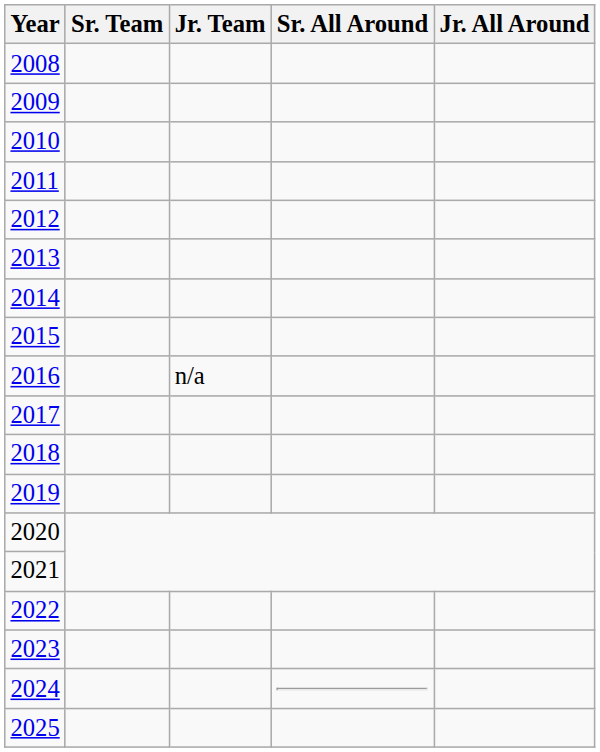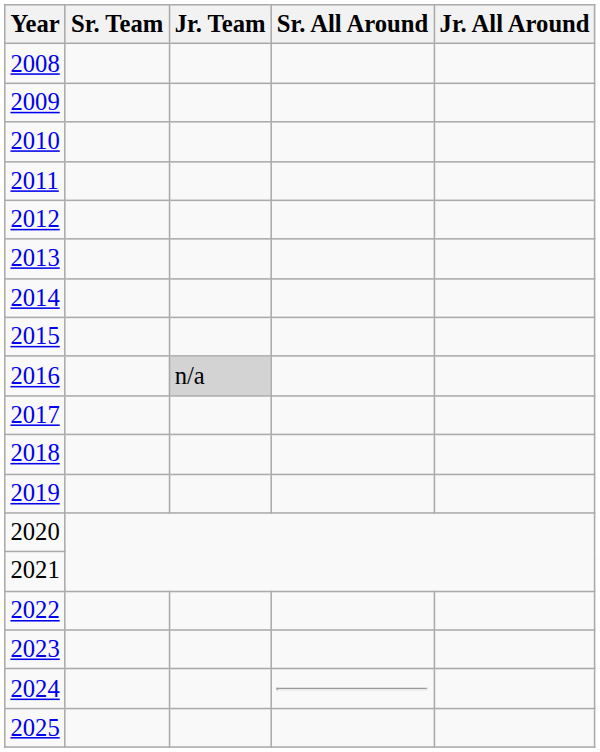2016 | Jr. Team: no background -> lightgrey background
